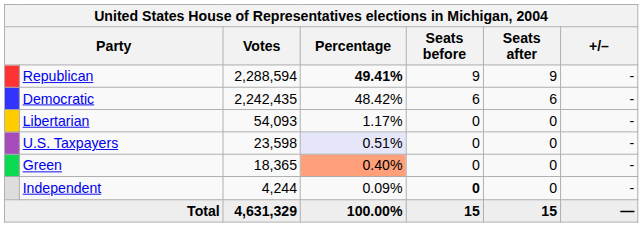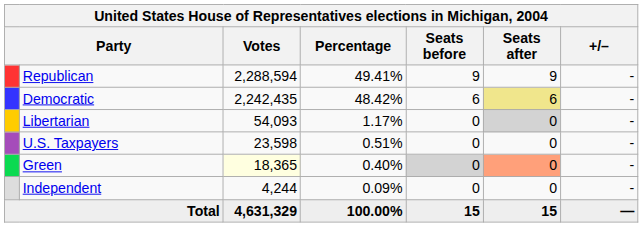Republican | Percentage: bold -> normal
Democratic | Seats after: no background -> khaki background
Libertarian | Seats after: no background -> lightgrey background
U.S. Taxpayers | Percentage: lavender background -> no background
Green | Votes: no background -> lightyellow background
Green | Percentage: lightsalmon background -> no background
Green | Seats before: no background -> lightgrey background
Green | Seats after: no background -> lightsalmon background
Independent | Seats before: bold -> normal
